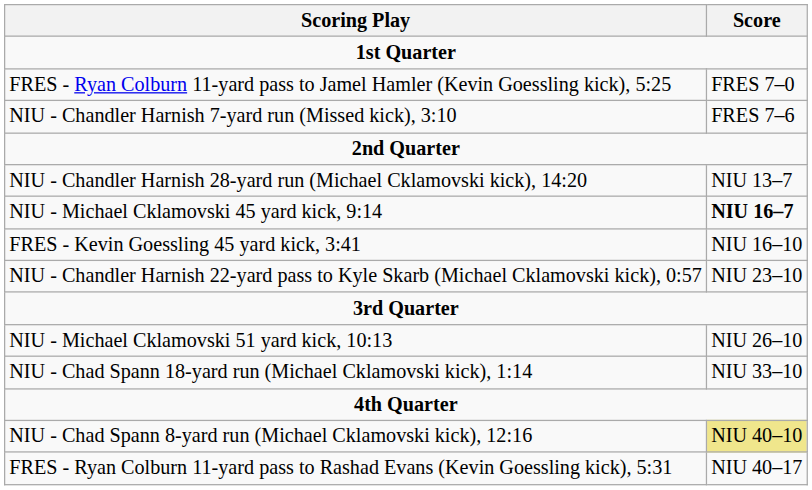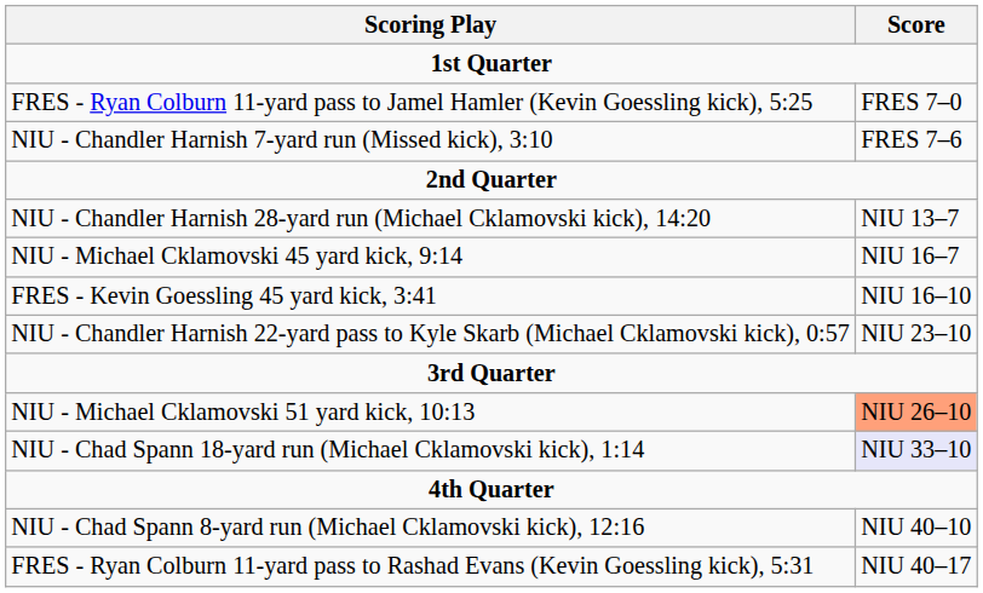NIU - Michael Cklamovski 45 yard kick, 9:14 | Score: bold -> normal
NIU - Michael Cklamovski 51 yard kick, 10:13 | Score: no background -> lightsalmon background
NIU - Chad Spann 18-yard run (Michael Cklamovski kick), 1:14 | Score: no background -> lavender background
NIU - Chad Spann 8-yard run (Michael Cklamovski kick), 12:16 | Score: khaki background -> no background
